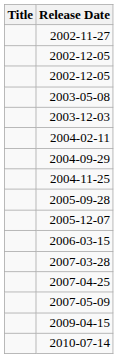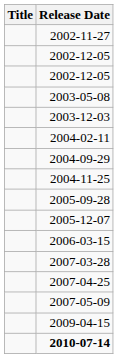row 17 | Release Date: normal -> bold
